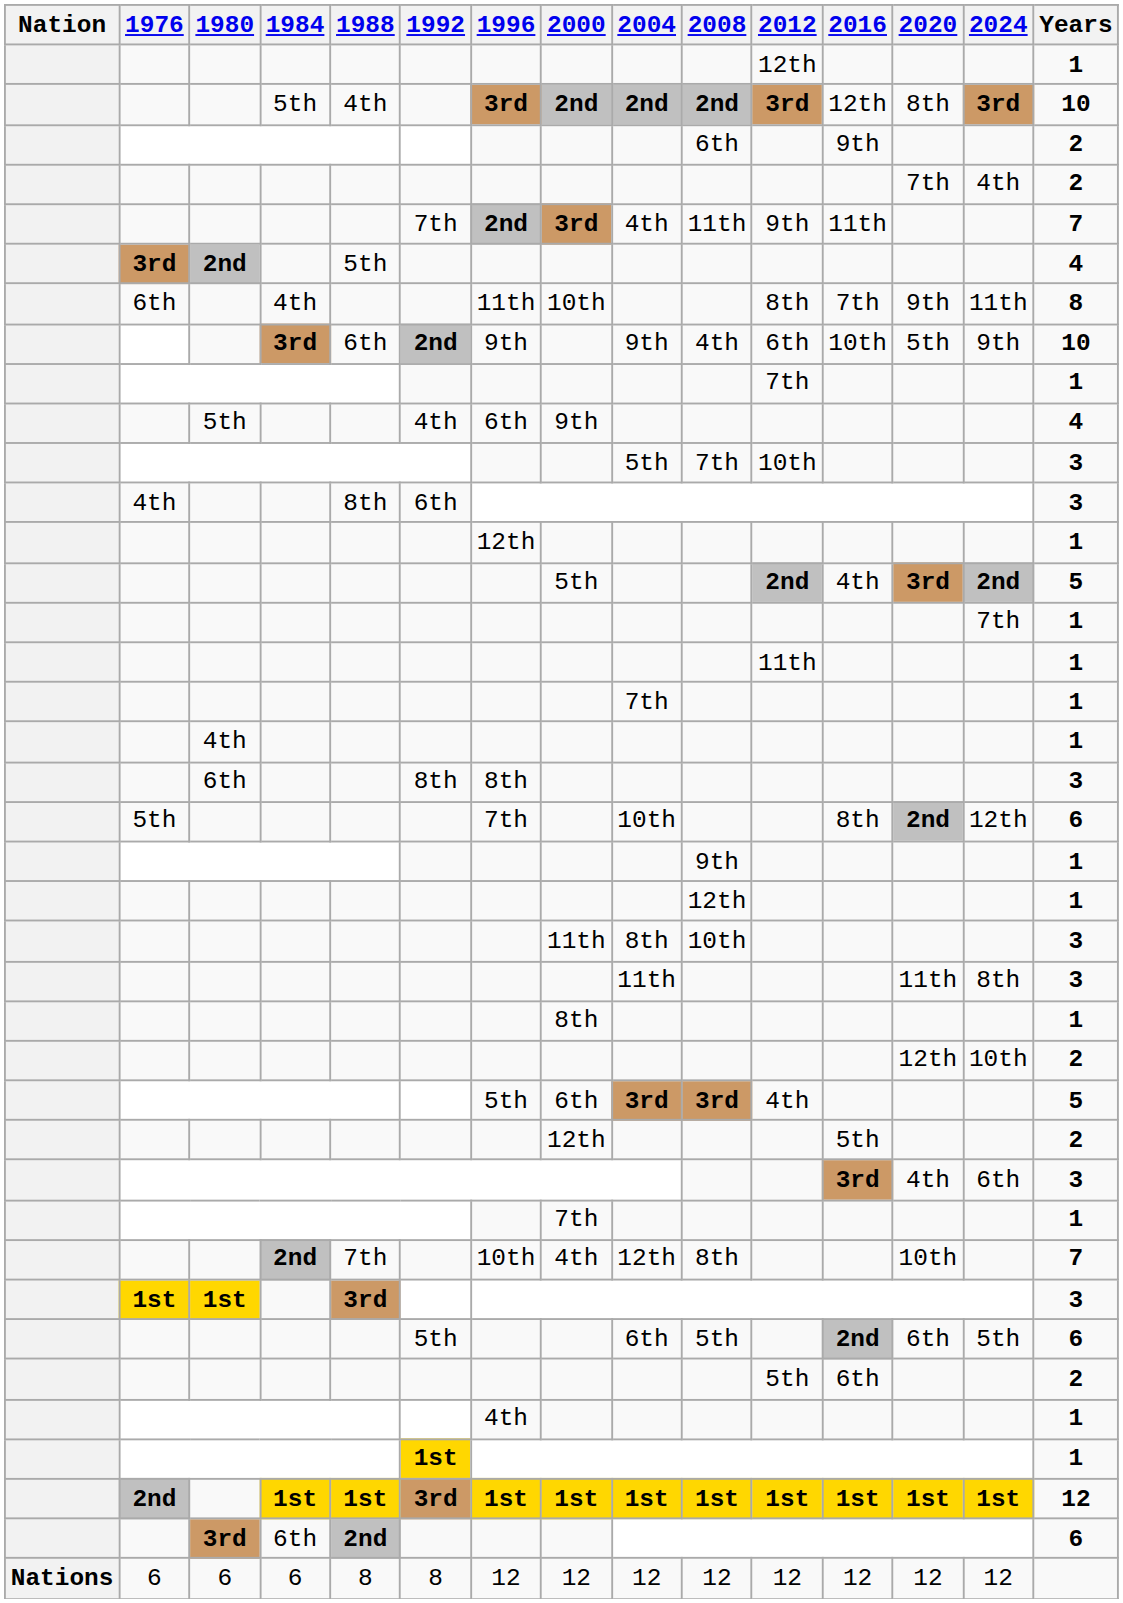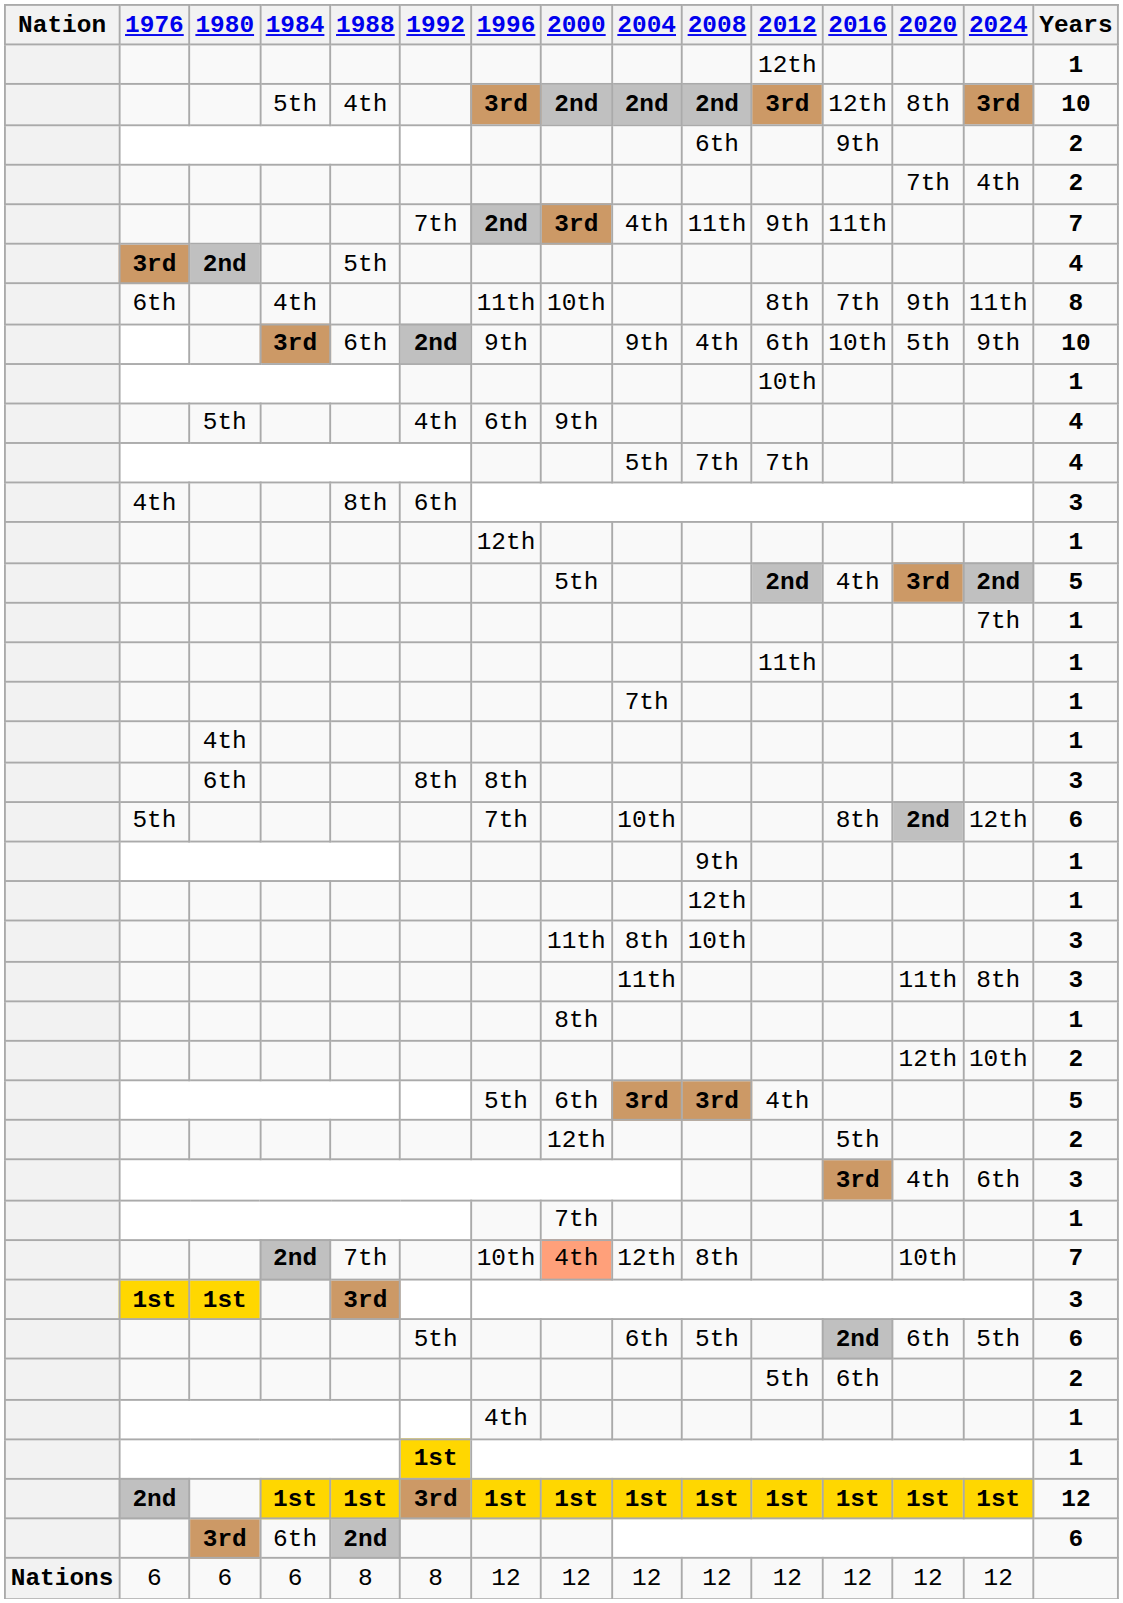row 10 | 2012: 7th -> 10th
row 12 | 2012: 10th -> 7th
row 12 | Years: 3 -> 4
row 32 | 2000: no background -> lightsalmon background
